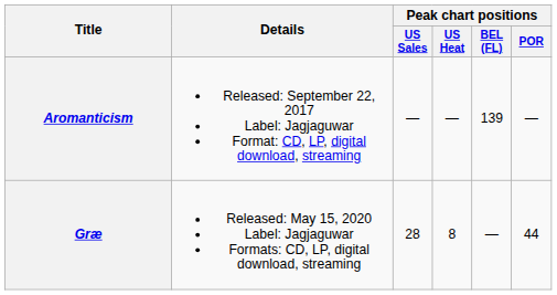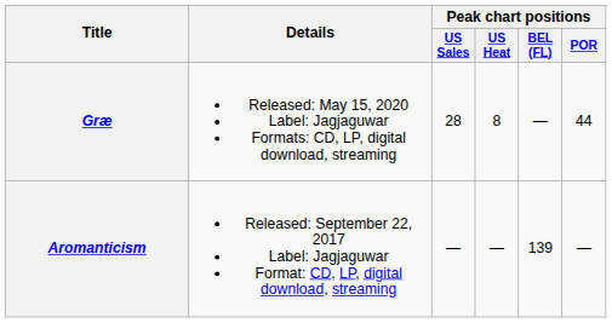rows swapped: Aromanticism <-> Græ
